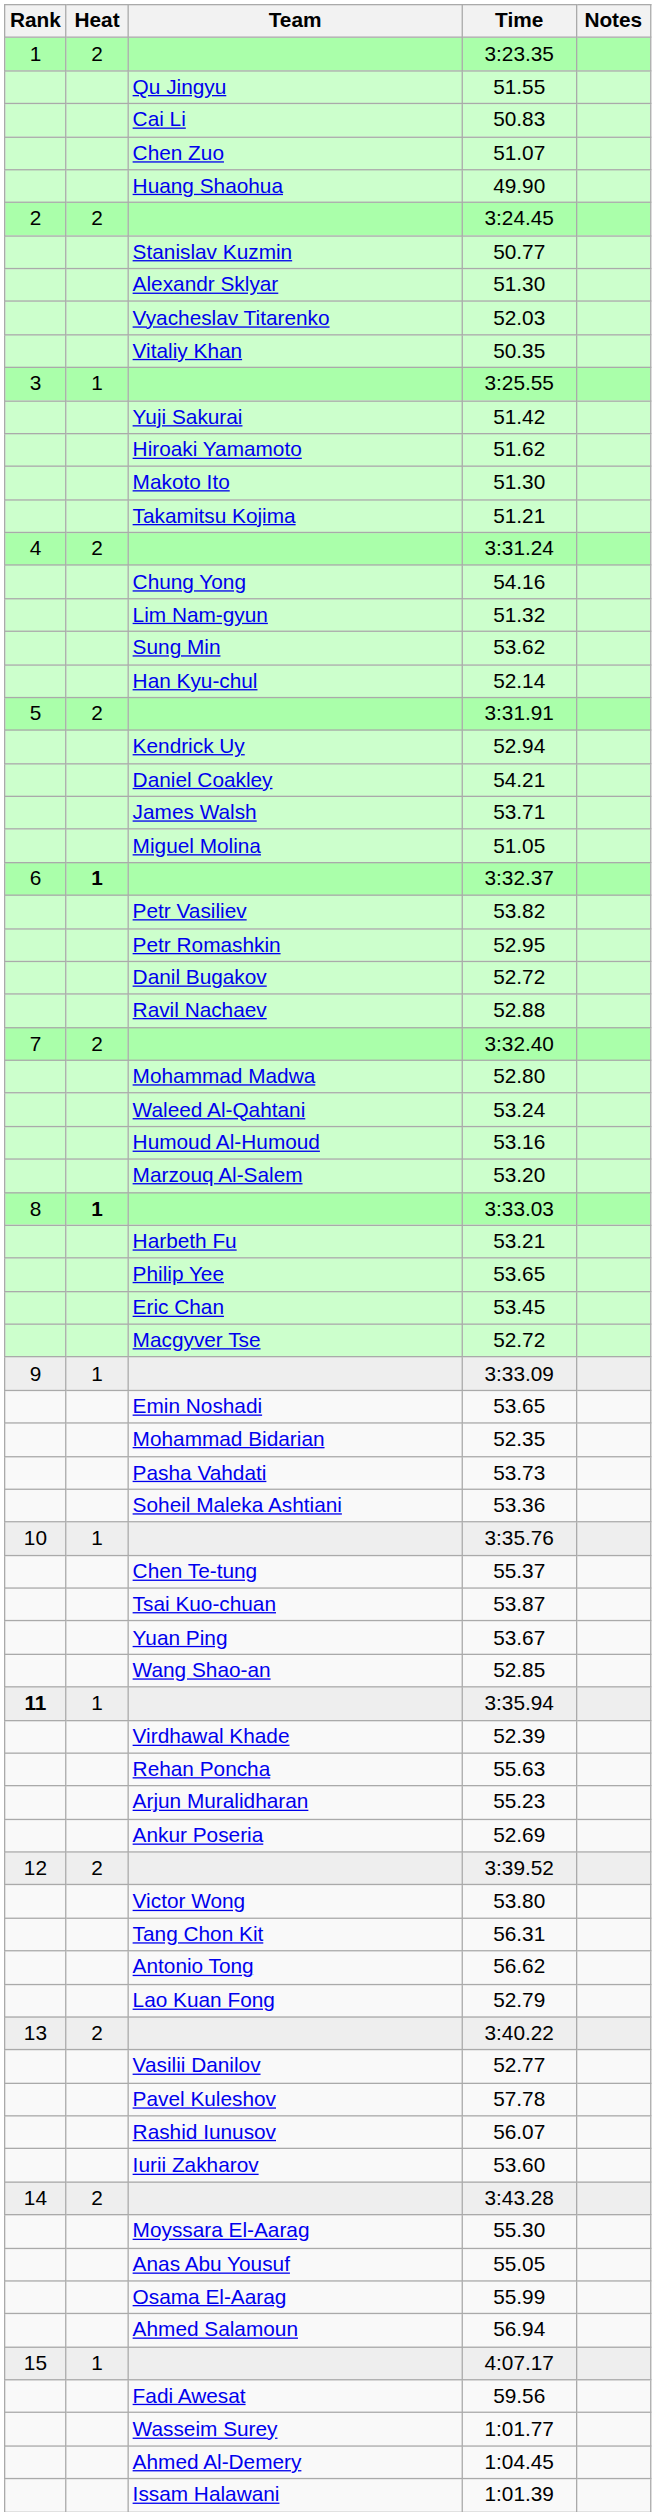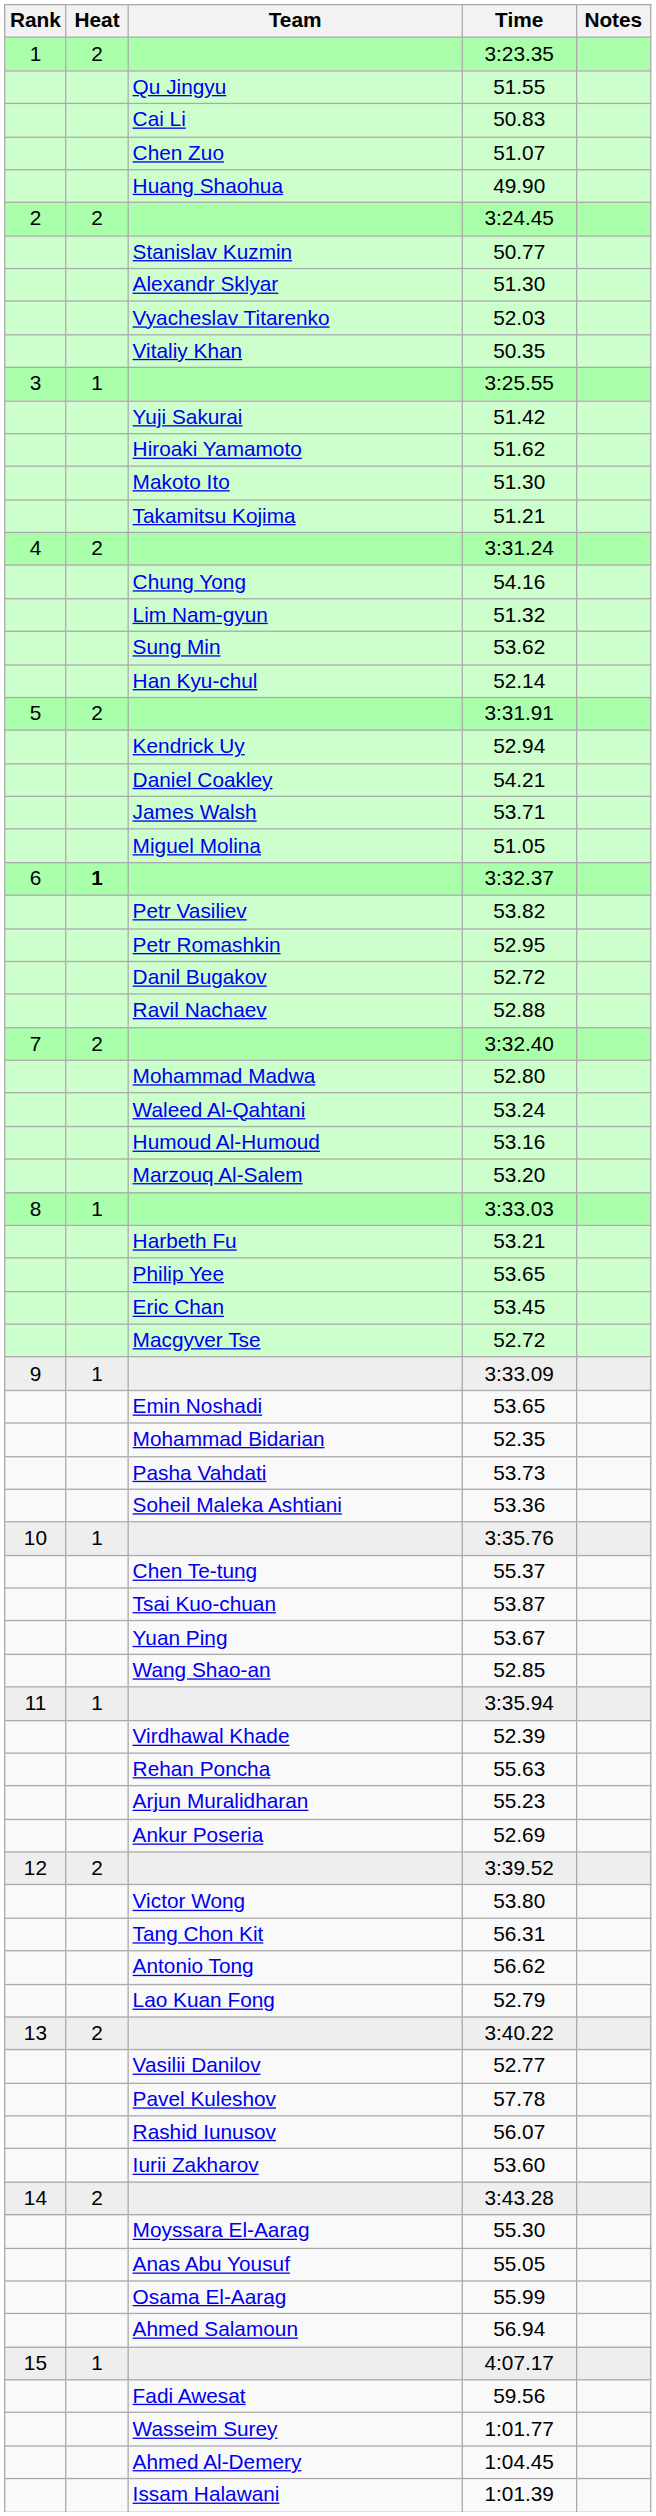3:33.03 | Heat: bold -> normal
3:35.94 | Rank: bold -> normal
